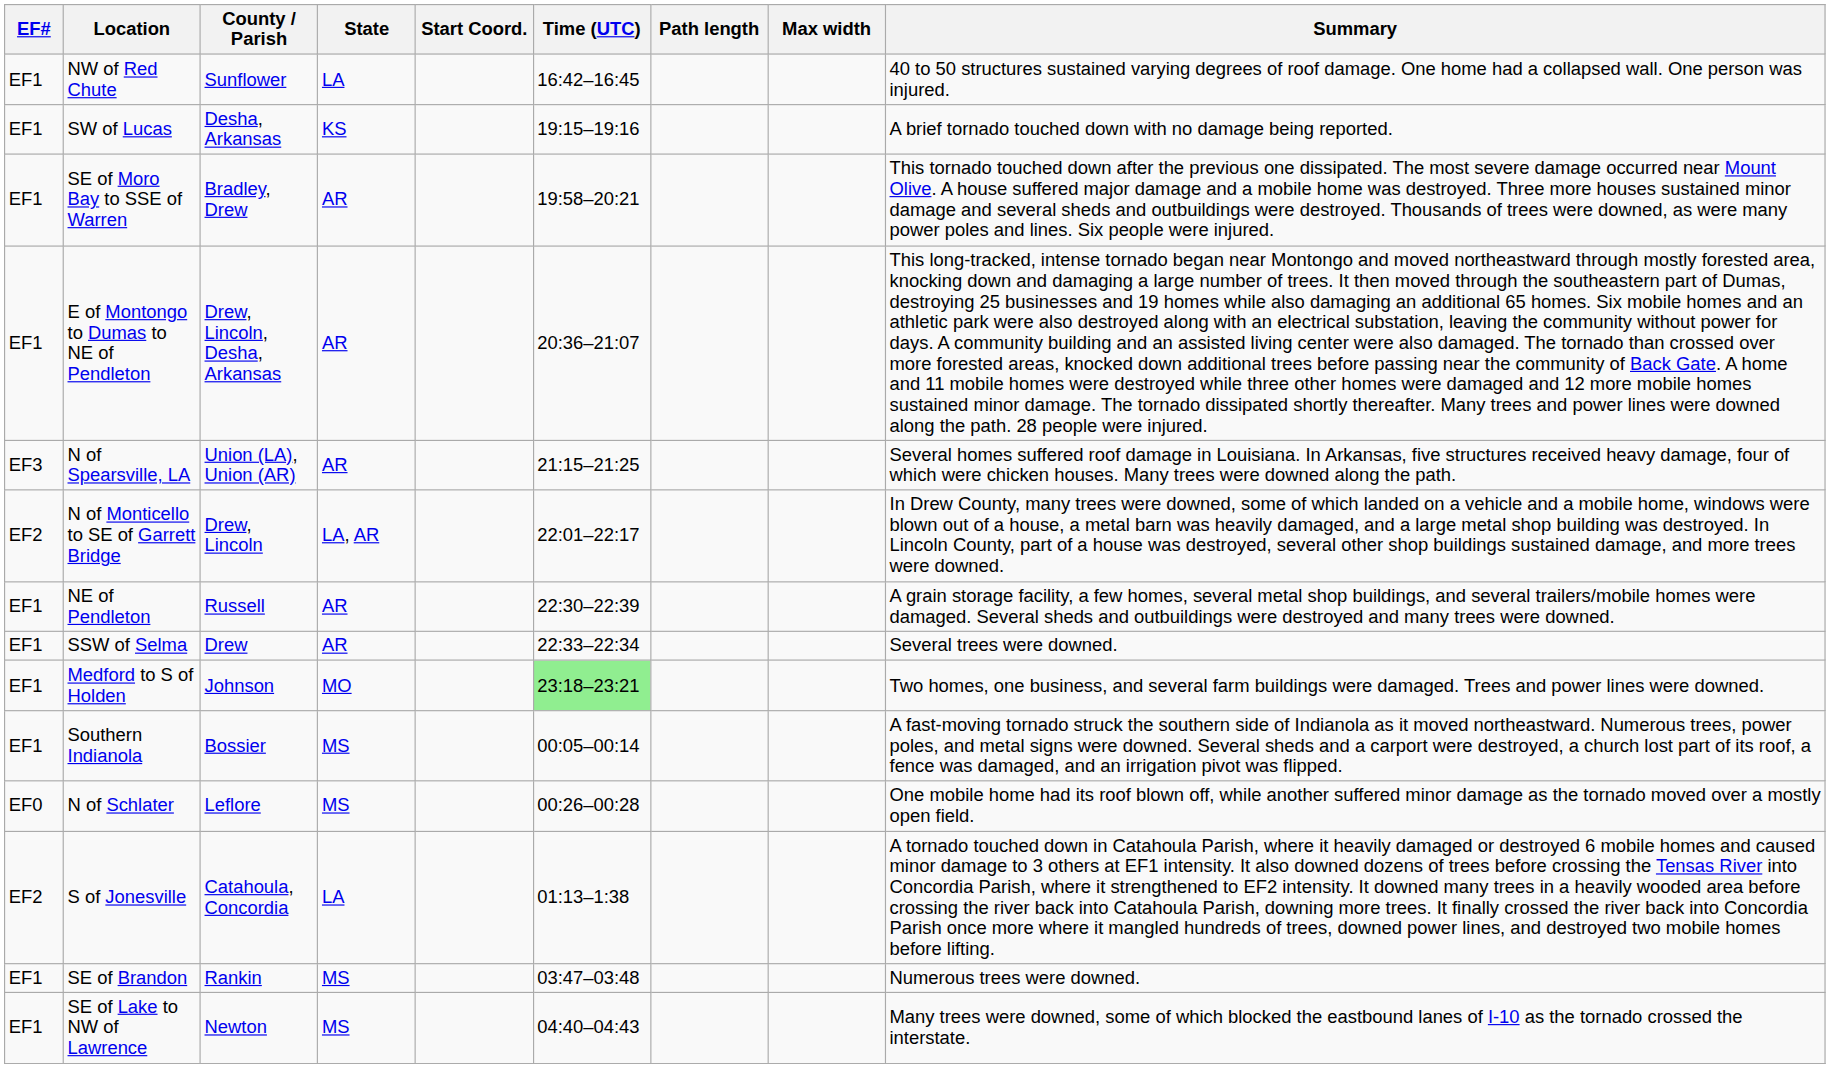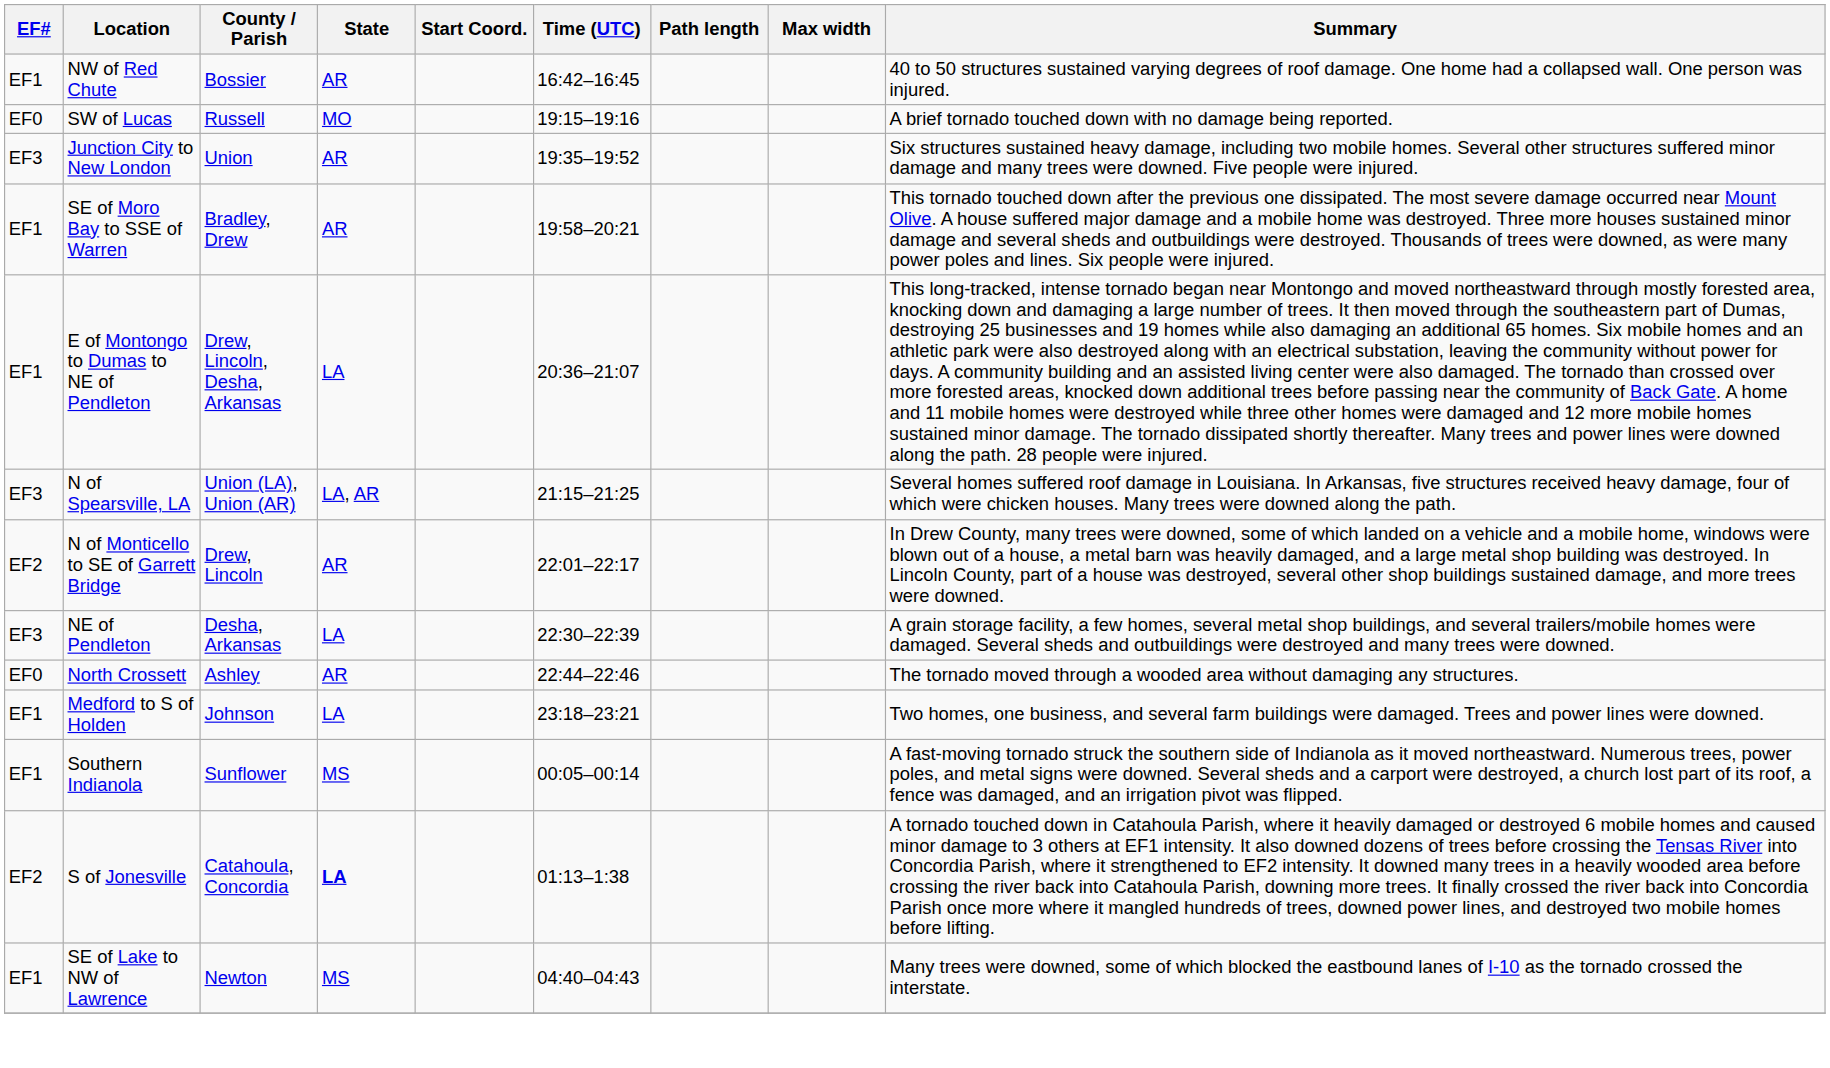NW of Red Chute | County / Parish: Sunflower -> Bossier
NW of Red Chute | State: LA -> AR
SW of Lucas | EF#: EF1 -> EF0
SW of Lucas | County / Parish: Desha, Arkansas -> Russell
SW of Lucas | State: KS -> MO
+ row: EF3 | Junction City to New London | Union | AR | 19:35–19:52 | Six structures sustained heavy damage, including two mobile homes. Several other structures suffered minor damage and many trees were downed. Five people were injured.
E of Montongo to Dumas to NE of Pendleton | State: AR -> LA
N of Spearsville, LA | State: AR -> LA, AR
N of Monticello to SE of Garrett Bridge | State: LA, AR -> AR
NE of Pendleton | EF#: EF1 -> EF3
NE of Pendleton | County / Parish: Russell -> Desha, Arkansas
NE of Pendleton | State: AR -> LA
- row: EF1 | SSW of Selma | Drew | AR | 22:33–22:34 | Several trees were downed.
+ row: EF0 | North Crossett | Ashley | AR | 22:44–22:46 | The tornado moved through a wooded area without damaging any structures.
Medford to S of Holden | State: MO -> LA
Medford to S of Holden | Time (UTC): lightgreen background -> no background
Southern Indianola | County / Parish: Bossier -> Sunflower
- row: EF0 | N of Schlater | Leflore | MS | 00:26–00:28 | One mobile home had its roof blown off, while another suffered minor damage as the tornado moved over a mostly open field.
S of Jonesville | State: normal -> bold
- row: EF1 | SE of Brandon | Rankin | MS | 03:47–03:48 | Numerous trees were downed.
